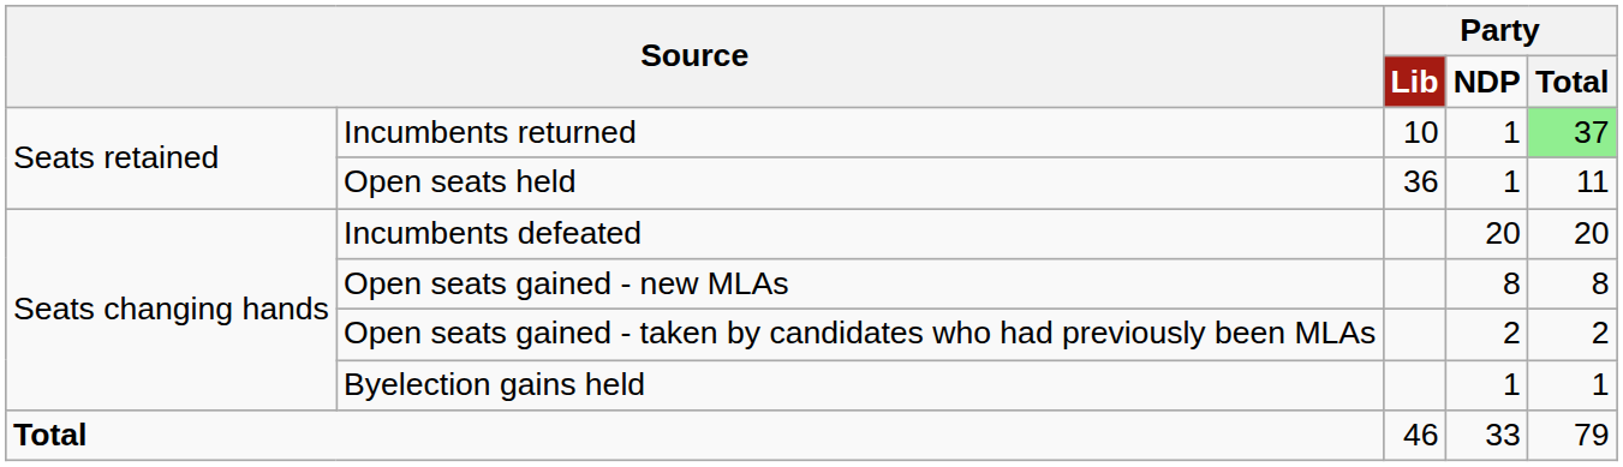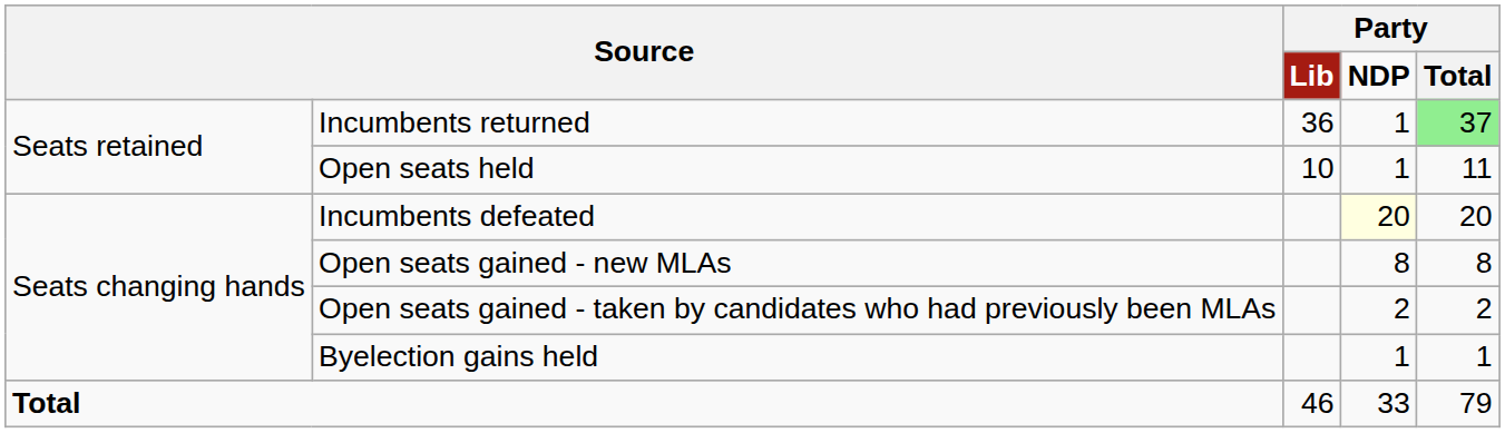Incumbents returned | column 3: 10 -> 36
Open seats held | column 3: 36 -> 10
Incumbents defeated | column 4: no background -> lightyellow background
